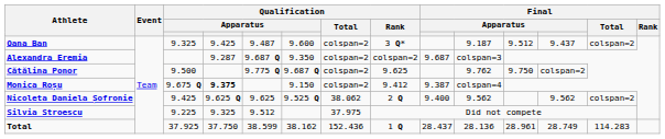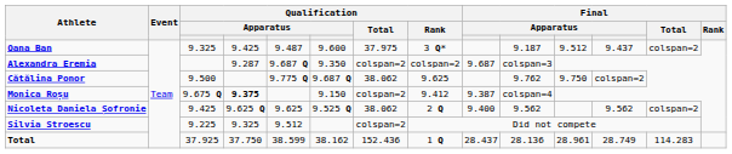Oana Ban | Qualification / Total: colspan=2 -> 37.975
Cătălina Ponor | Qualification / Total: colspan=2 -> 38.062
Silvia Stroescu | Qualification / Total: 37.975 -> colspan=2
